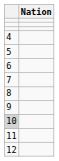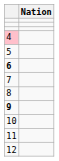row 5 | column 1: no background -> pink background
row 7 | column 1: normal -> bold
row 10 | column 1: normal -> bold
row 11 | column 1: lightgrey background -> no background
